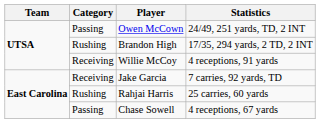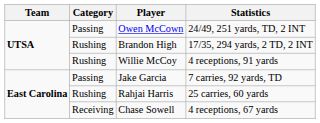Willie McCoy | Category: Receiving -> Rushing
Jake Garcia | Category: Receiving -> Passing
Chase Sowell | Category: Passing -> Receiving
